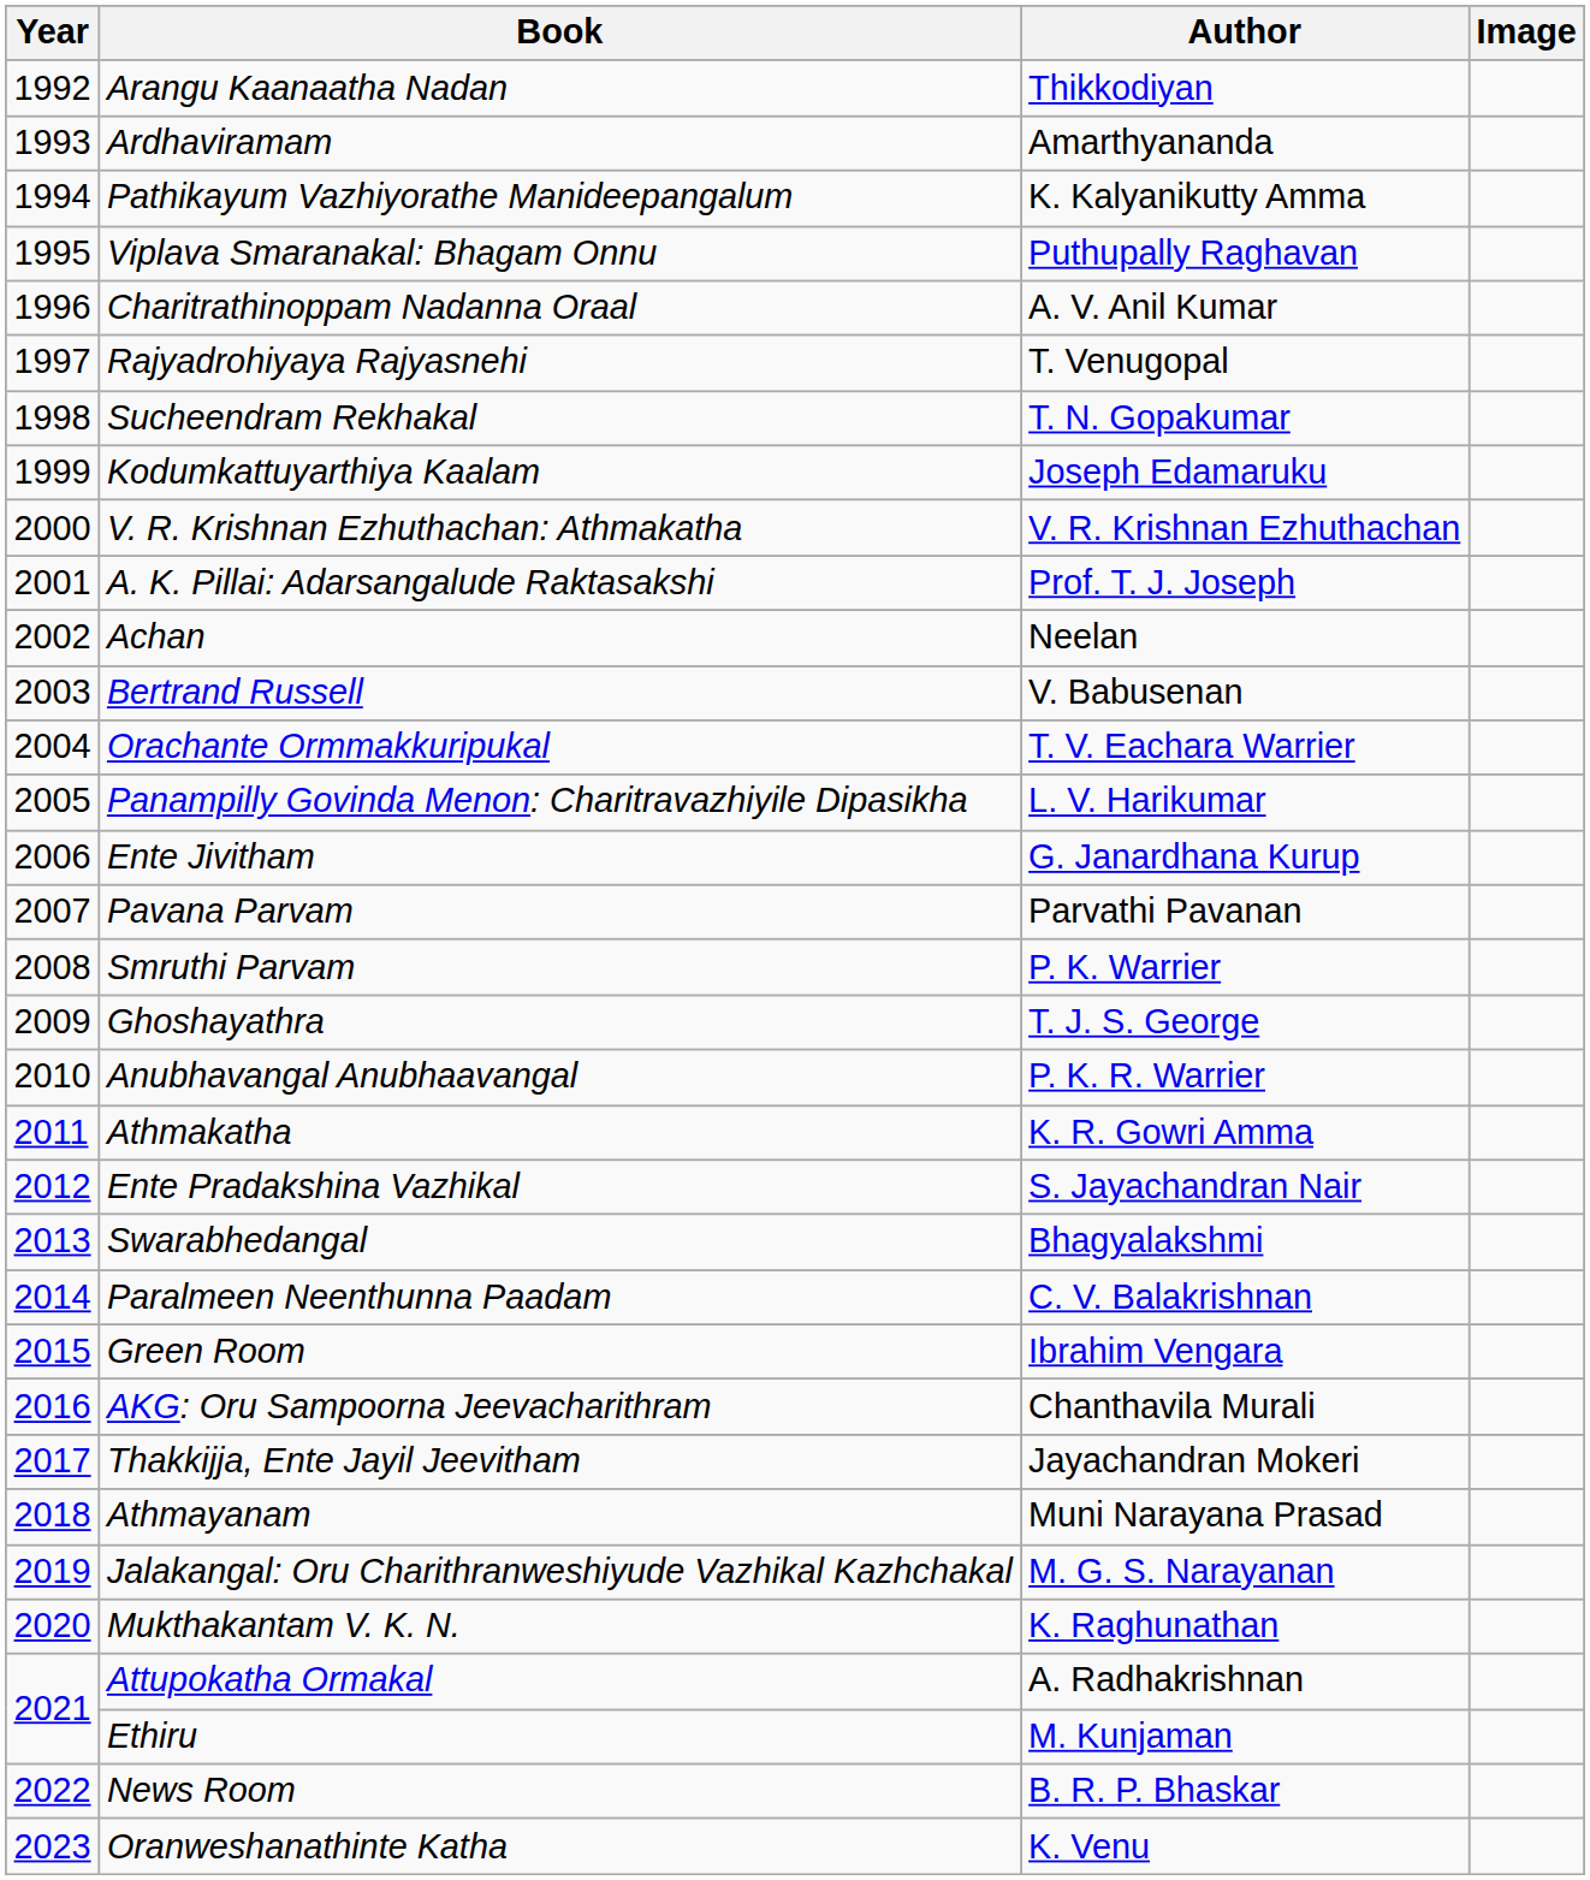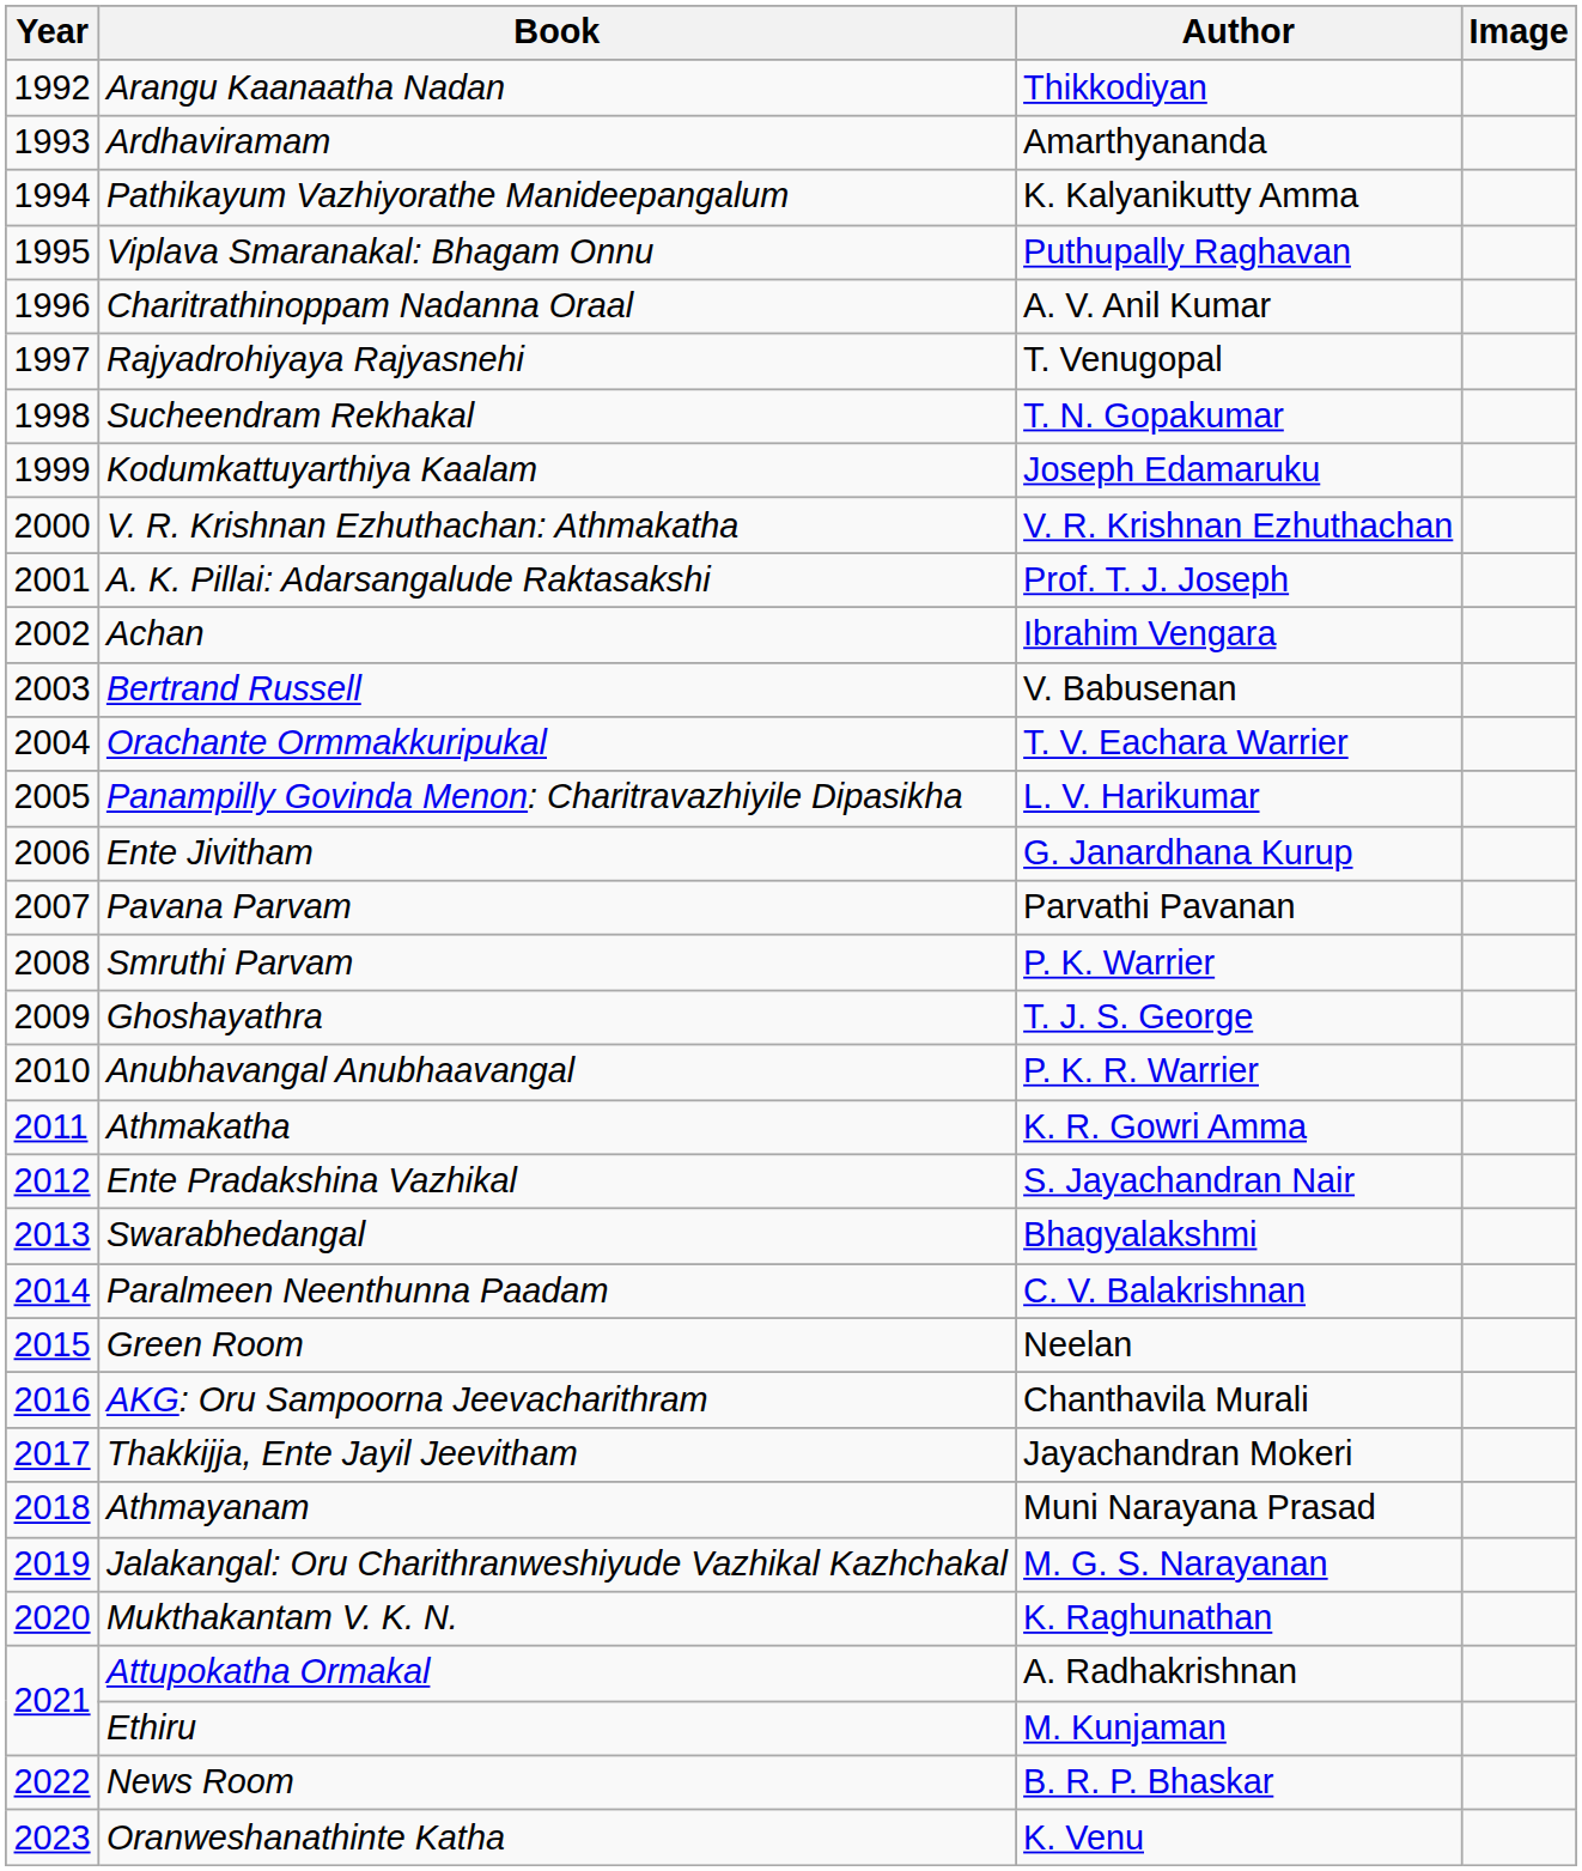Achan | Author: Neelan -> Ibrahim Vengara
Green Room | Author: Ibrahim Vengara -> Neelan
